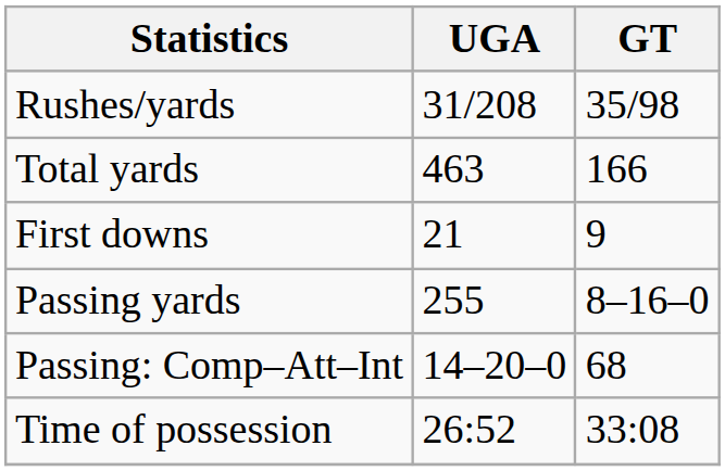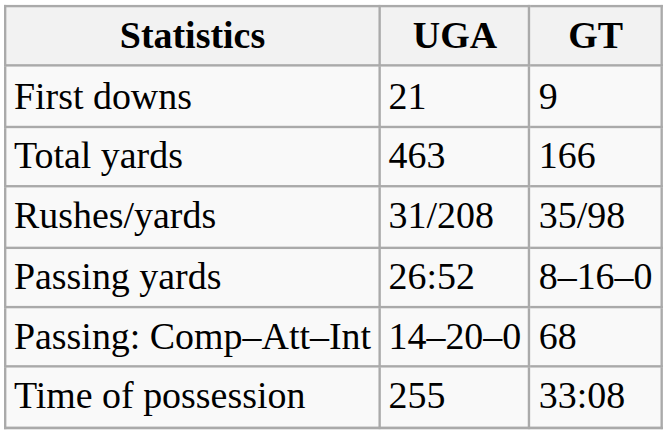rows swapped: First downs <-> Rushes/yards
Passing yards | UGA: 255 -> 26:52
Time of possession | UGA: 26:52 -> 255
